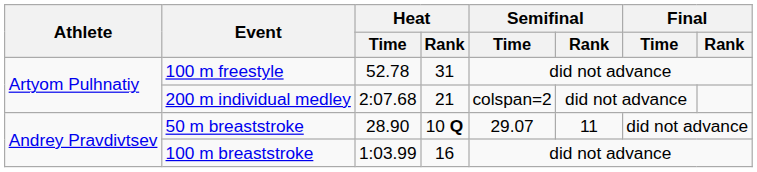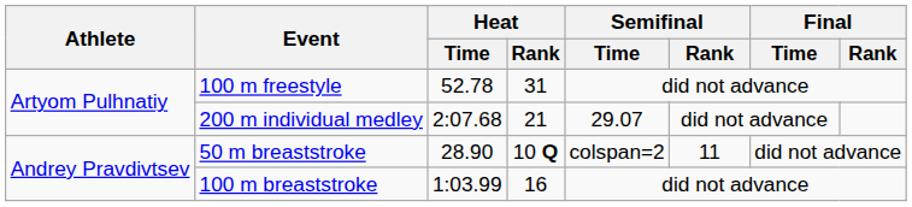200 m individual medley | Semifinal / Time: colspan=2 -> 29.07
50 m breaststroke | Semifinal / Time: 29.07 -> colspan=2
